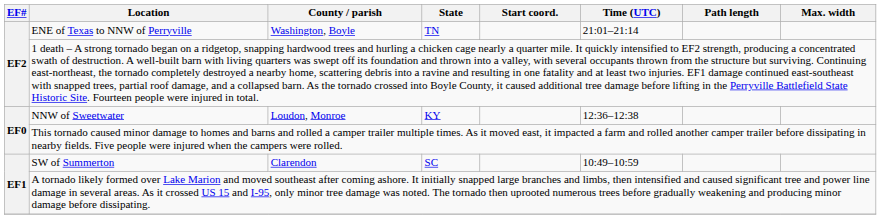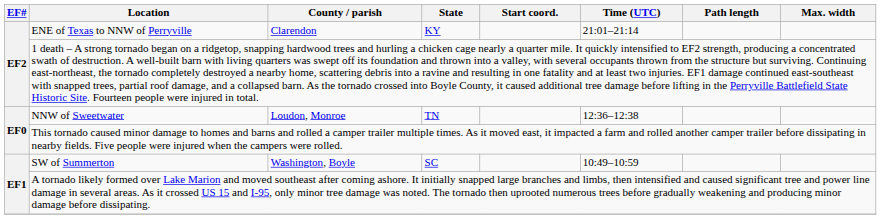ENE of Texas to NNW of Perryville | County / parish: Washington, Boyle -> Clarendon
ENE of Texas to NNW of Perryville | State: TN -> KY
NNW of Sweetwater | State: KY -> TN
SW of Summerton | County / parish: Clarendon -> Washington, Boyle
